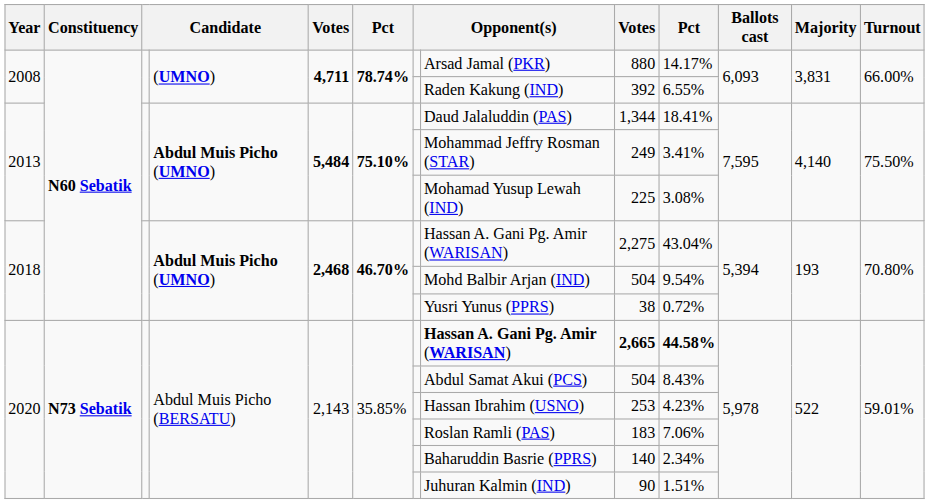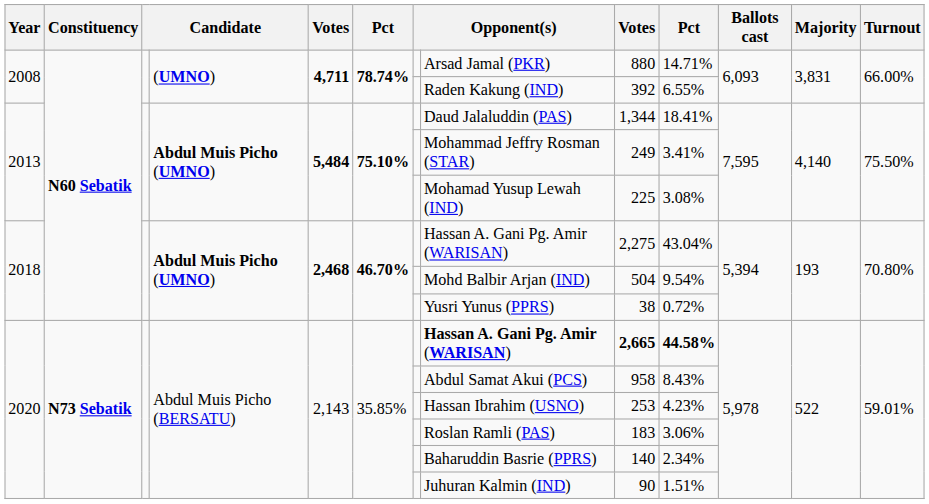row 2 | column 10: 14.17% -> 14.71%
row 11 | column 9: 504 -> 958
row 13 | column 10: 7.06% -> 3.06%
